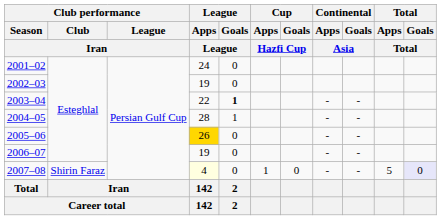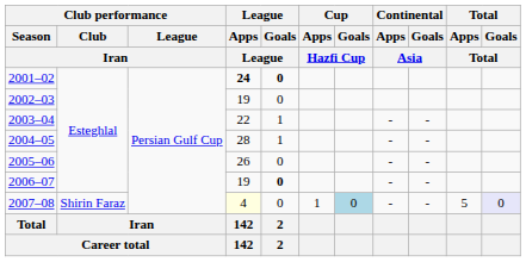2001–02 | League / Apps / League: normal -> bold
2001–02 | League / Goals / League: normal -> bold
2003–04 | League / Goals / League: bold -> normal
2005–06 | League / Apps / League: gold background -> no background
2006–07 | League / Goals / League: normal -> bold
2007–08 | Cup / Goals / Hazfi Cup: no background -> lightblue background
